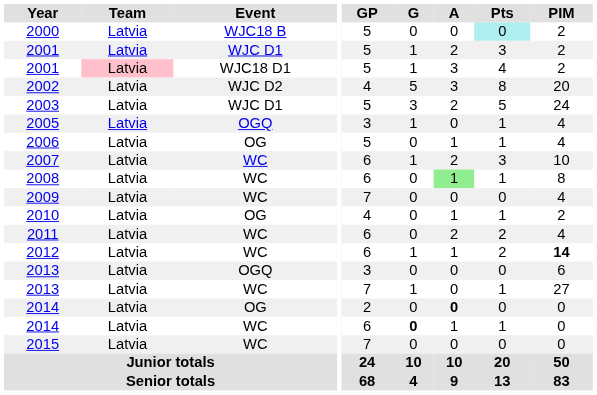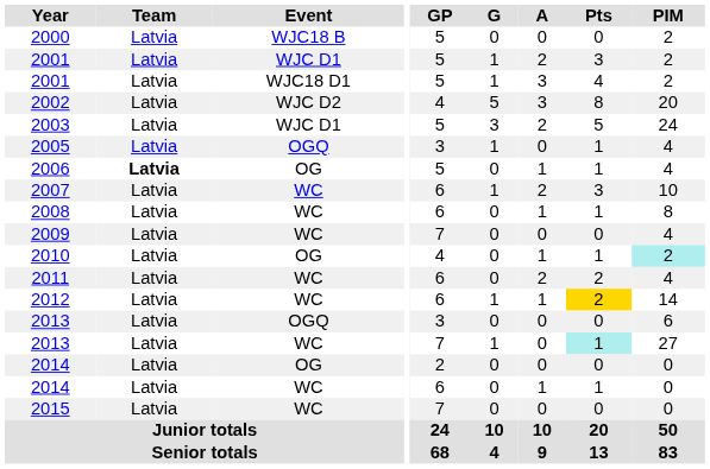2000 | Pts: paleturquoise background -> no background
2001 / WJC18 D1 | Team: pink background -> no background
2006 | Team: normal -> bold
2008 | A: lightgreen background -> no background
2010 | PIM: no background -> paleturquoise background
2012 | Pts: no background -> gold background
2012 | PIM: bold -> normal
2013 / WC | Pts: no background -> paleturquoise background
2014 / OG | A: bold -> normal
2014 / WC | G: bold -> normal
